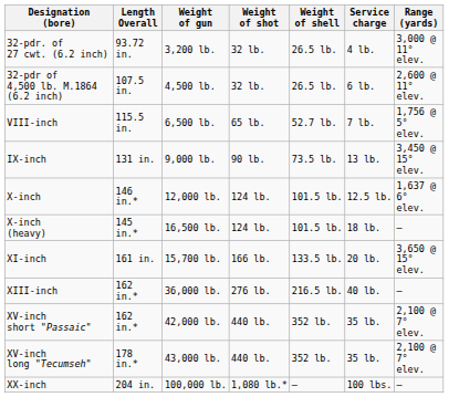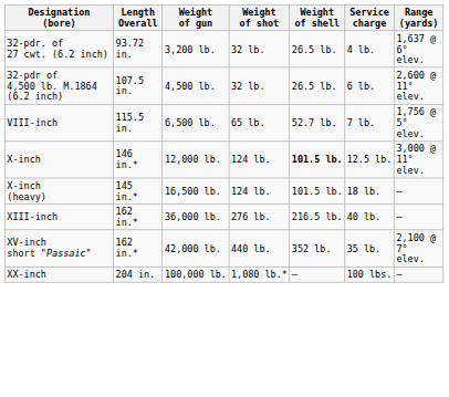32-pdr. of 27 cwt. (6.2 inch) | Range (yards): 3,000 @ 11° elev. -> 1,637 @ 6° elev.
- row: IX-inch | 131 in. | 9,000 lb. | 90 lb. | 73.5 lb. | 13 lb. | 3,450 @ 15° elev.
X-inch | Weight of shell: normal -> bold
X-inch | Range (yards): 1,637 @ 6° elev. -> 3,000 @ 11° elev.
- row: XI-inch | 161 in. | 15,700 lb. | 166 lb. | 133.5 lb. | 20 lb. | 3,650 @ 15° elev.
- row: XV-inch long "Tecumseh" | 178 in.* | 43,000 lb. | 440 lb. | 352 lb. | 35 lb. | 2,100 @ 7° elev.
